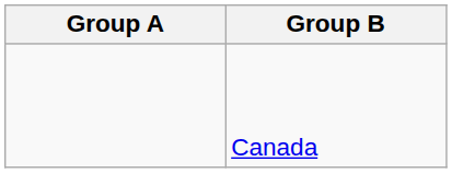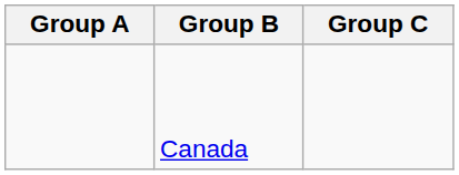+ column: Group C
